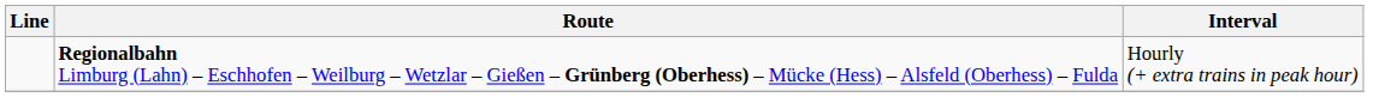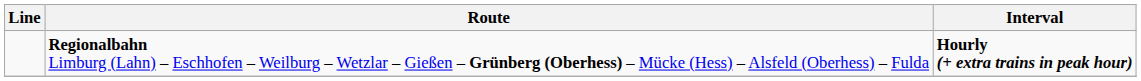row 2 | Interval: normal -> bold
